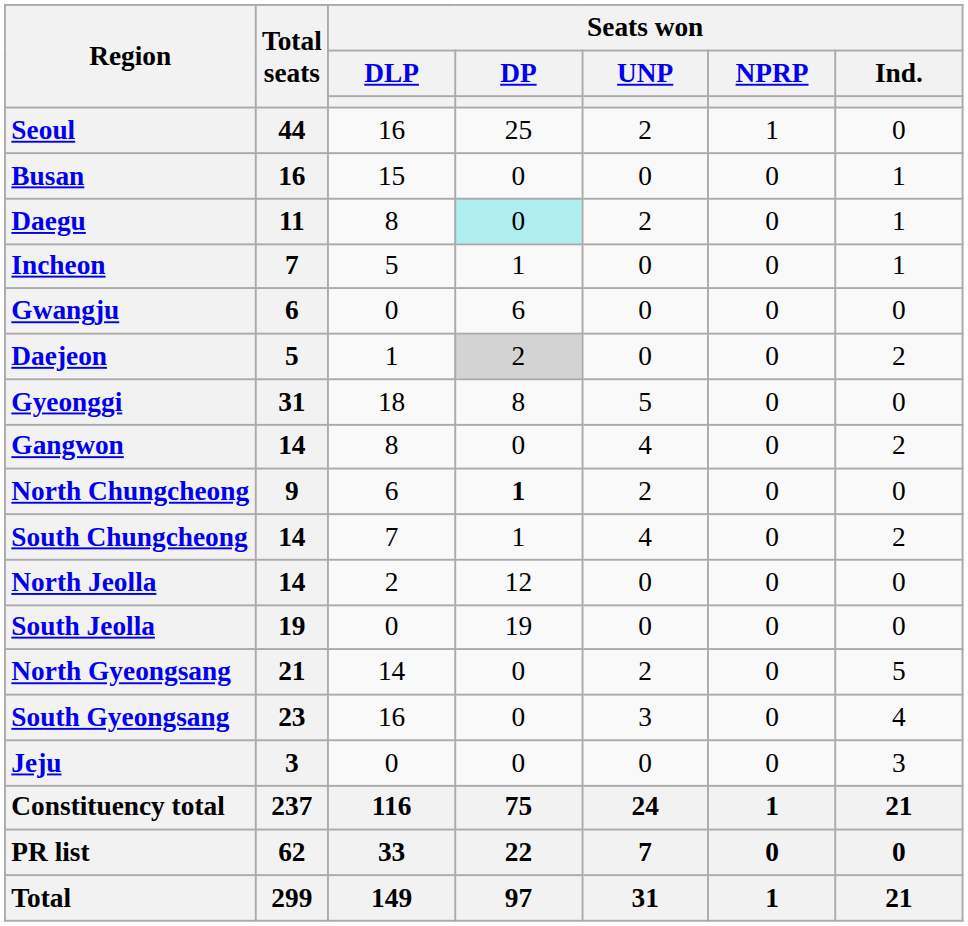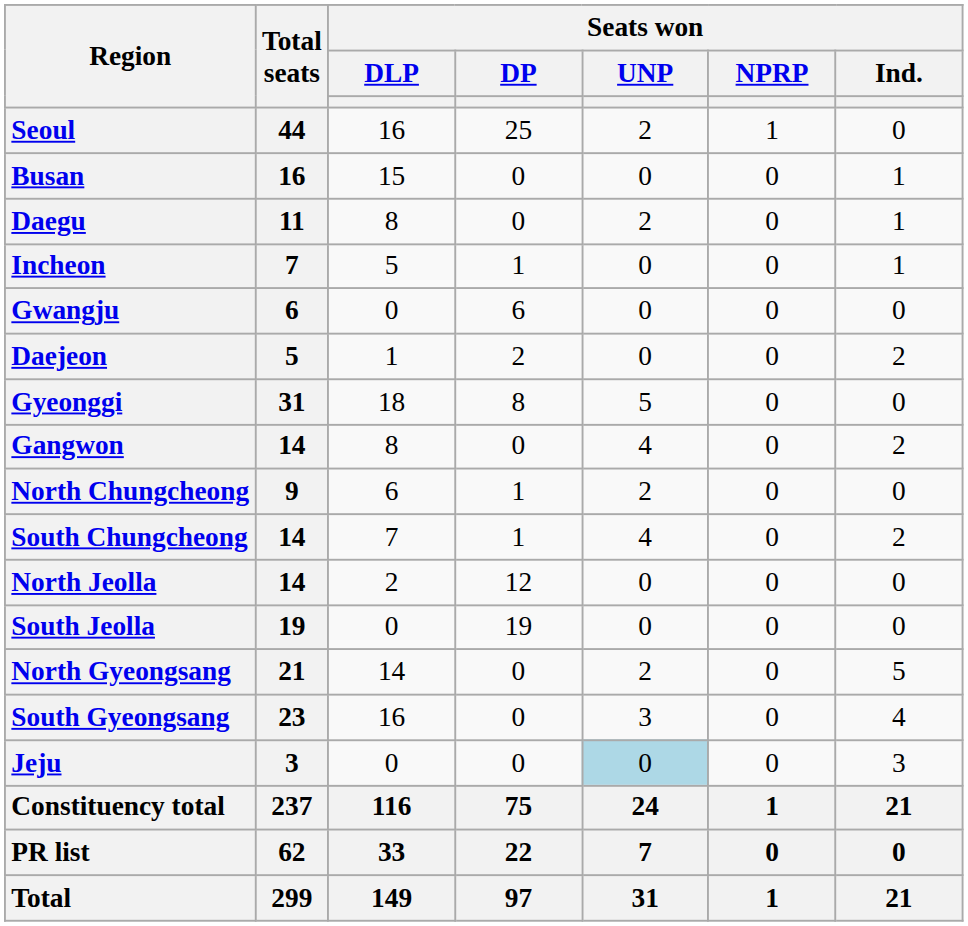Daegu | Seats won / DP: paleturquoise background -> no background
Daejeon | Seats won / DP: lightgrey background -> no background
North Chungcheong | Seats won / DP: bold -> normal
Jeju | Seats won / UNP: no background -> lightblue background
